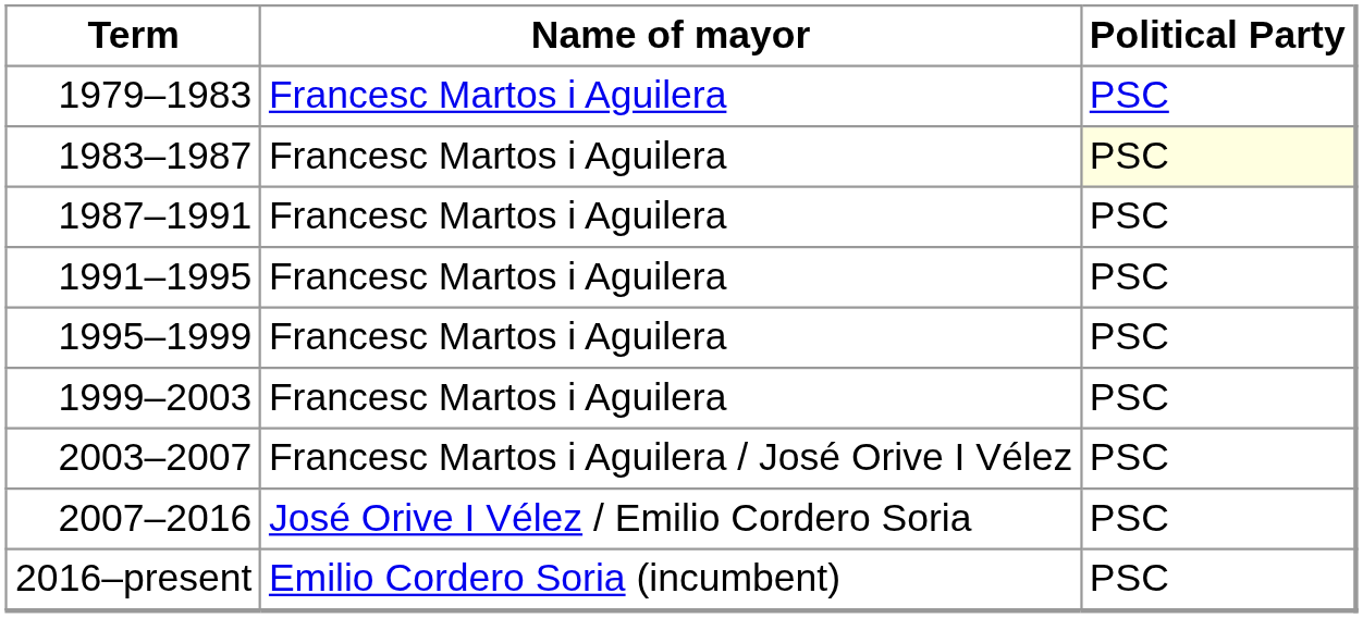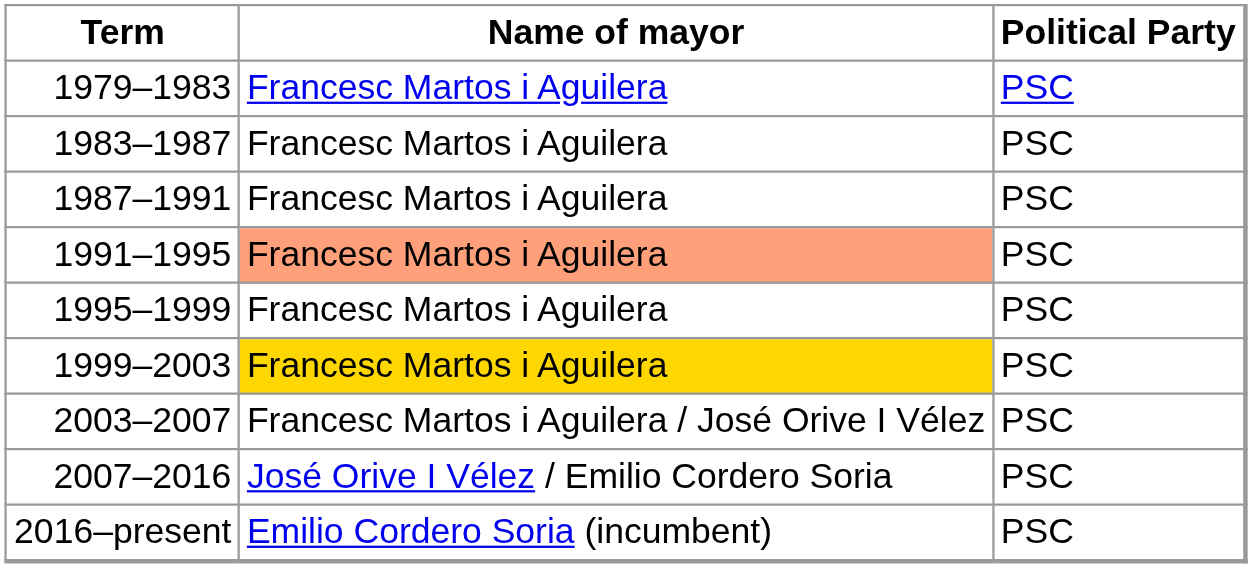1983–1987 | Political Party: lightyellow background -> no background
1991–1995 | Name of mayor: no background -> lightsalmon background
1999–2003 | Name of mayor: no background -> gold background
